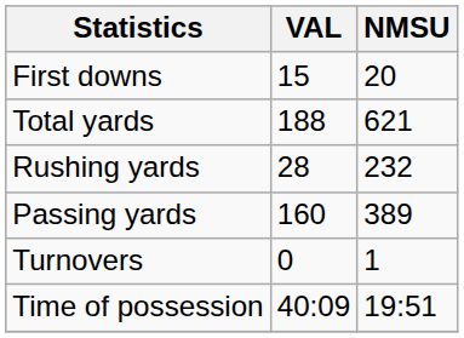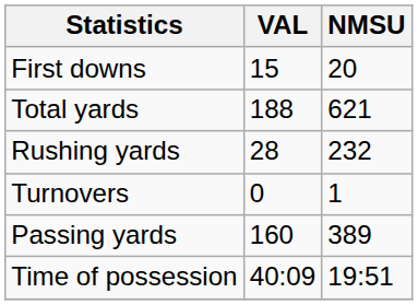rows swapped: Passing yards <-> Turnovers
